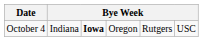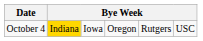October 4 | column 2: no background -> gold background
October 4 | column 3: bold -> normal
